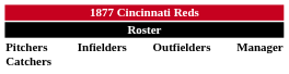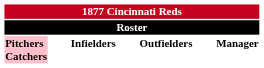Pitchers Catchers | column 1: no background -> pink background
